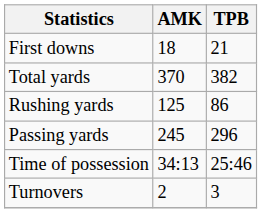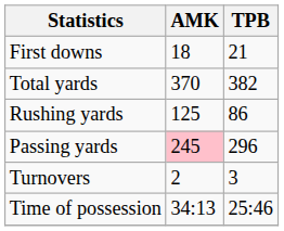Passing yards | AMK: no background -> pink background
rows swapped: Turnovers <-> Time of possession
